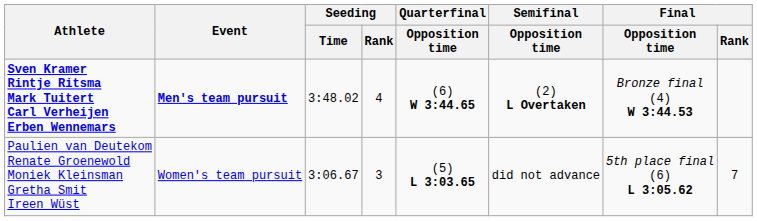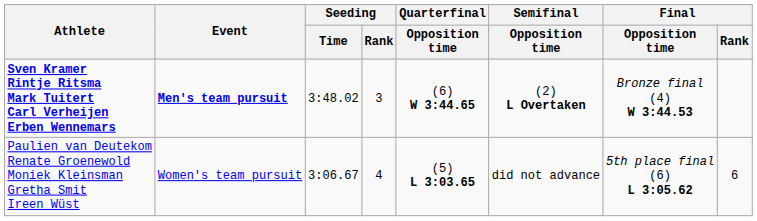row 3 | Seeding / Rank: 4 -> 3
row 4 | Seeding / Rank: 3 -> 4
row 4 | Final / Rank: 7 -> 6
